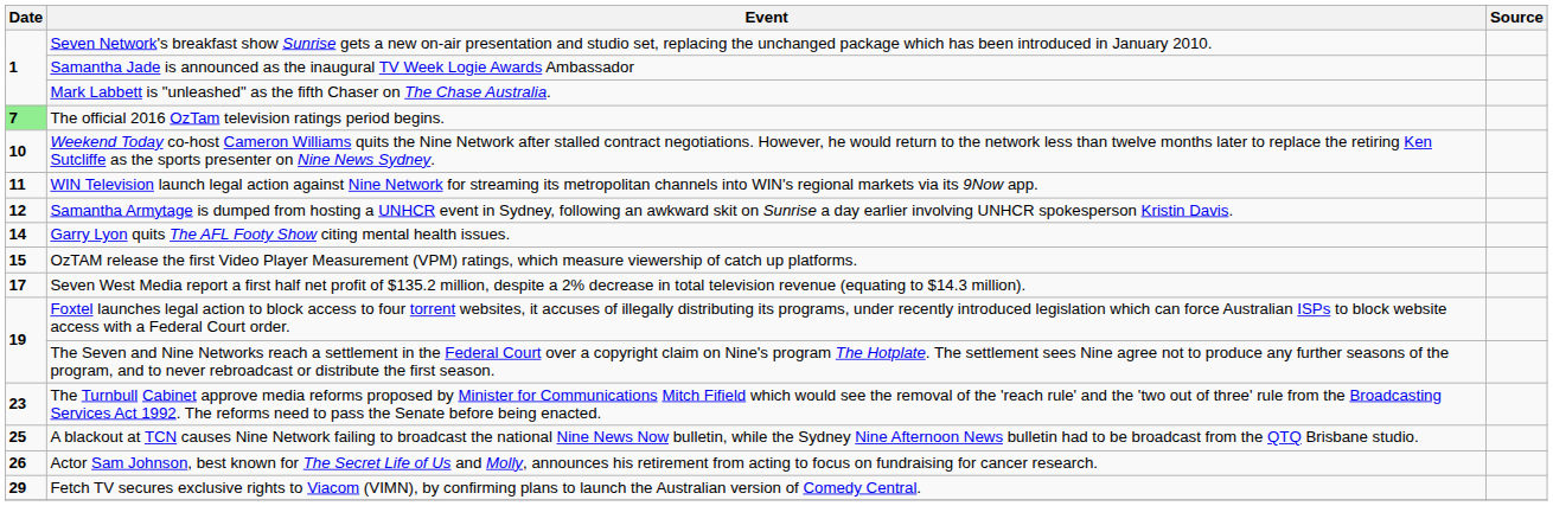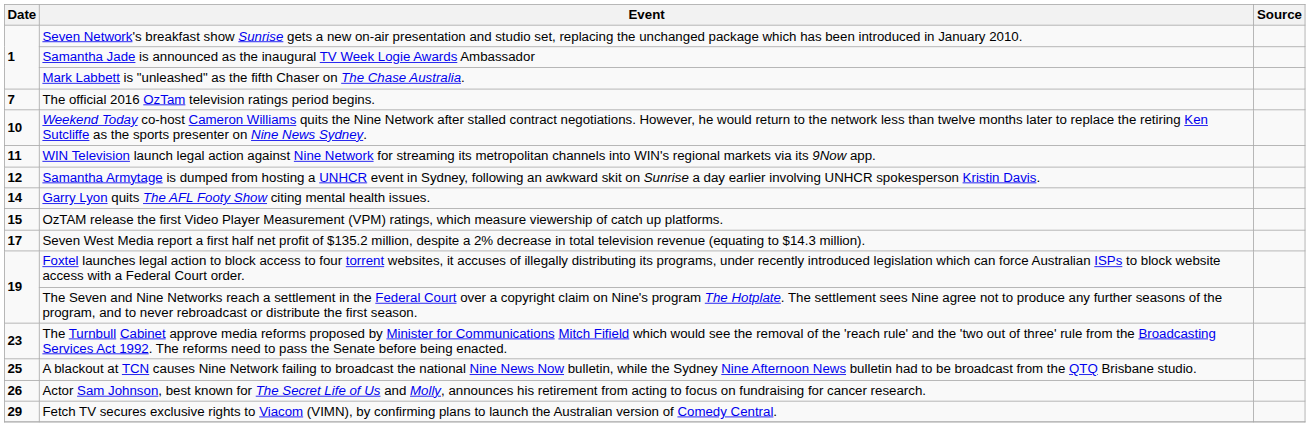The official 2016 OzTam television ratings period begins. | Date: lightgreen background -> no background
